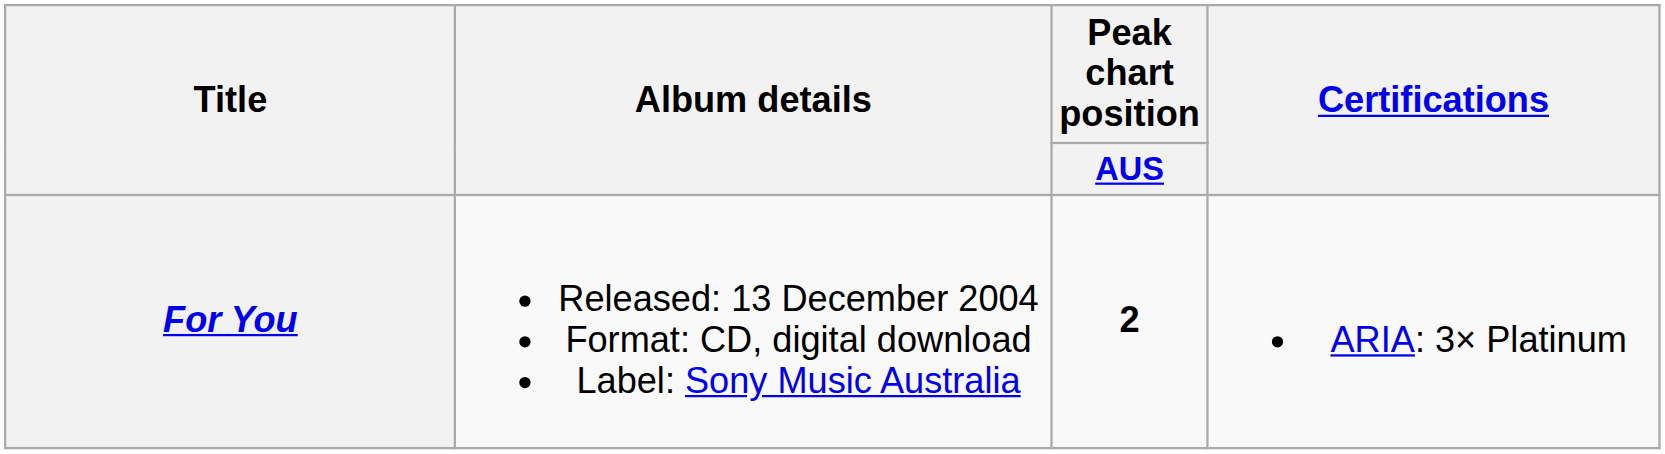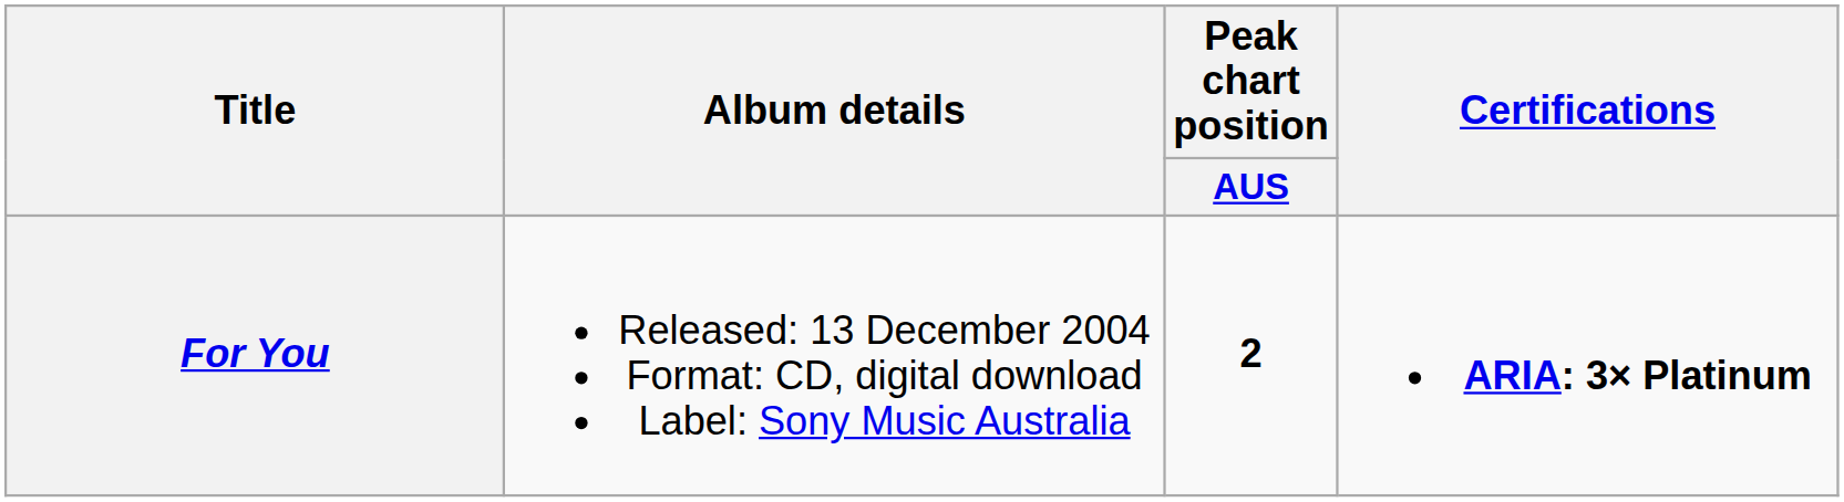For You | Certifications: normal -> bold
